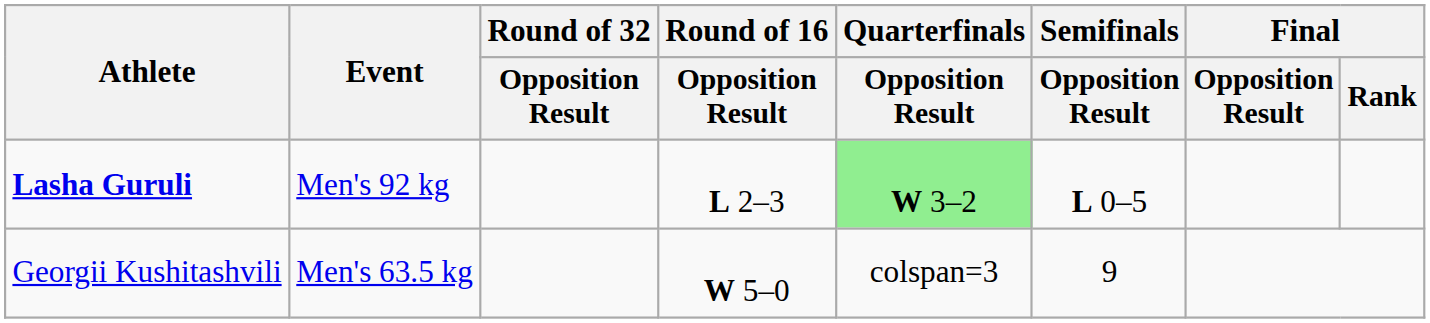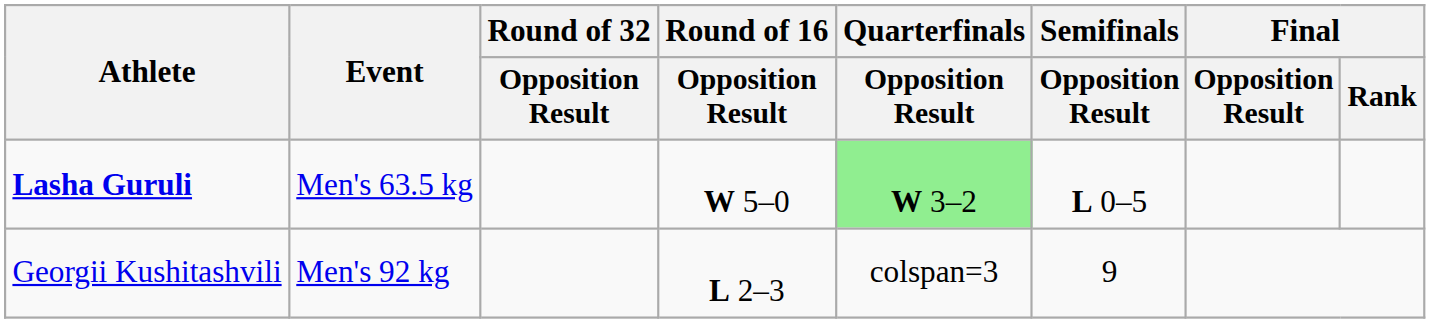Lasha Guruli | Event: Men's 92 kg -> Men's 63.5 kg
Lasha Guruli | Round of 16 / Opposition Result: L 2–3 -> W 5–0
Georgii Kushitashvili | Event: Men's 63.5 kg -> Men's 92 kg
Georgii Kushitashvili | Round of 16 / Opposition Result: W 5–0 -> L 2–3
